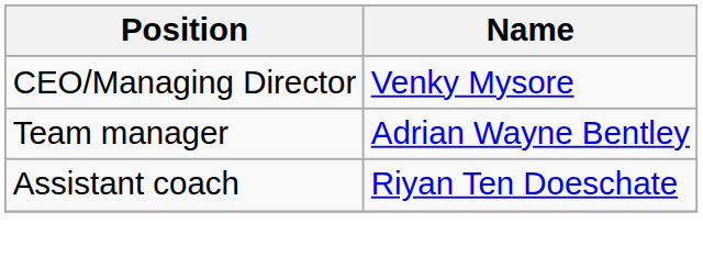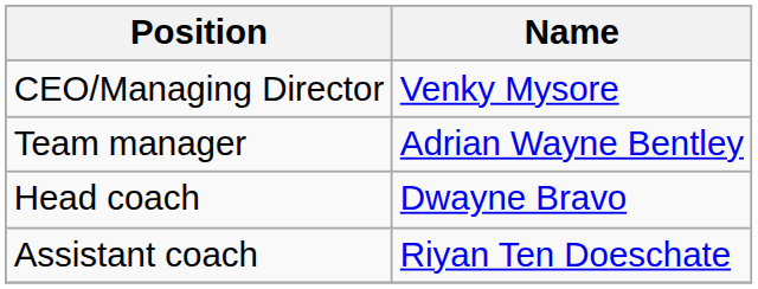+ row: Head coach | Dwayne Bravo
